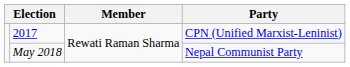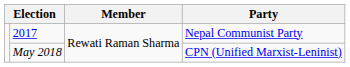2017 | Party: CPN (Unified Marxist-Leninist) -> Nepal Communist Party
May 2018 | Party: Nepal Communist Party -> CPN (Unified Marxist-Leninist)
